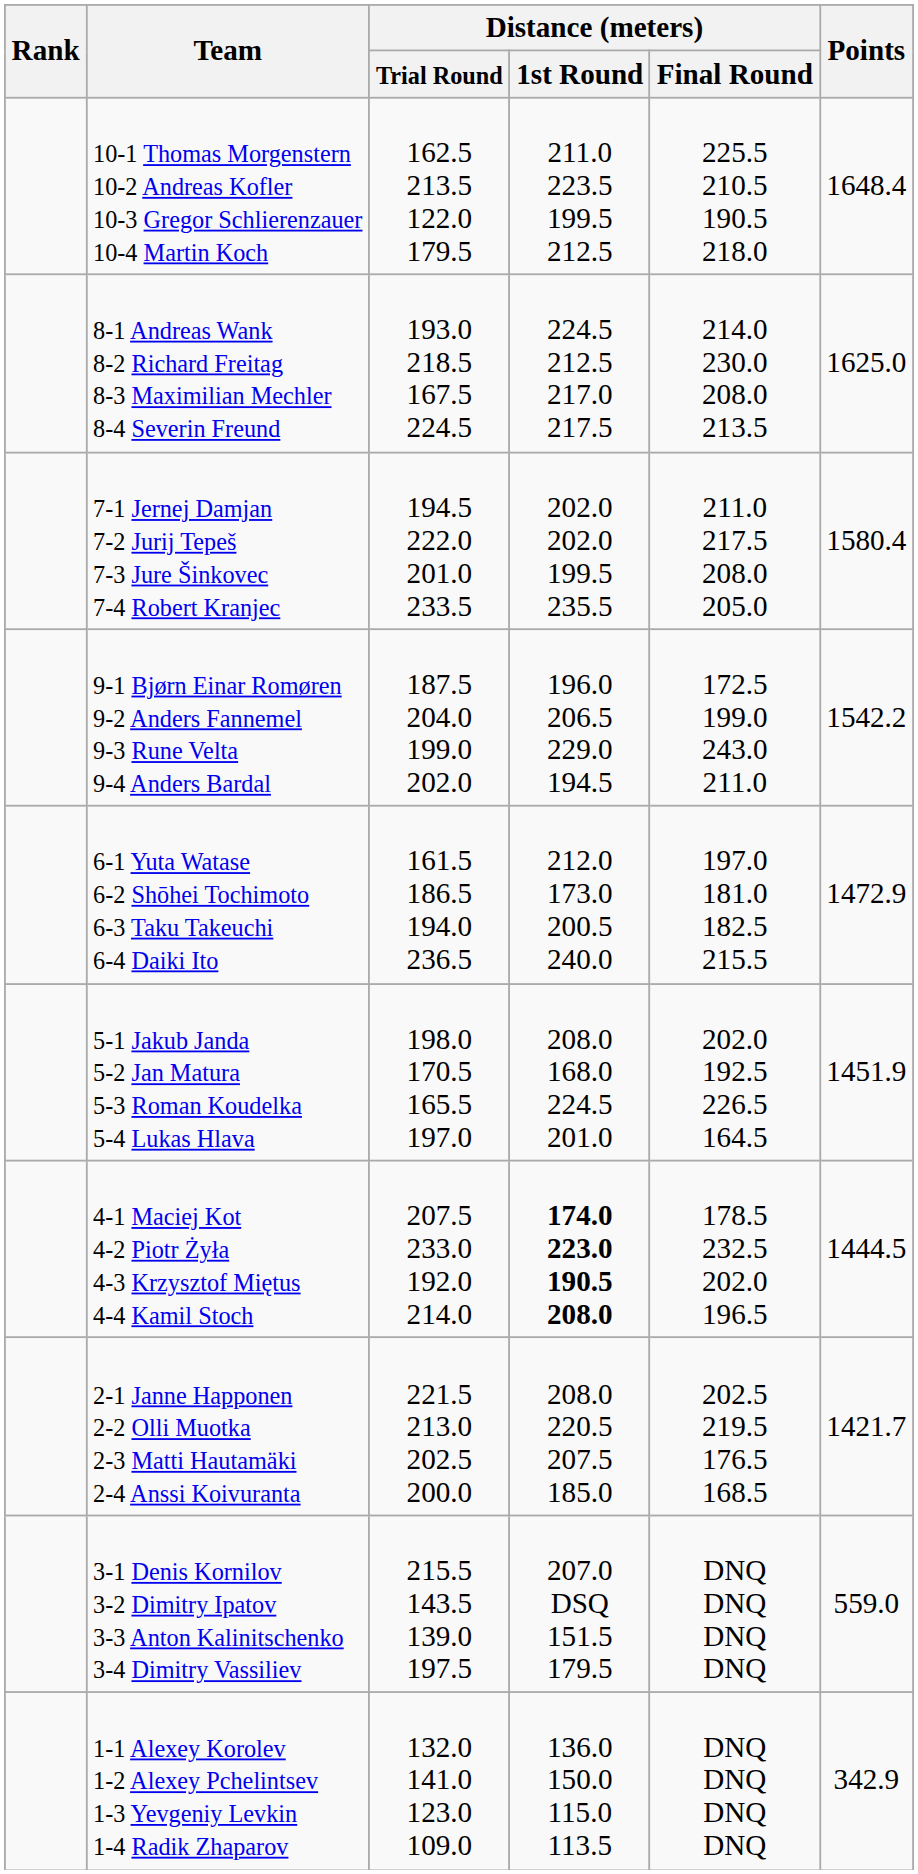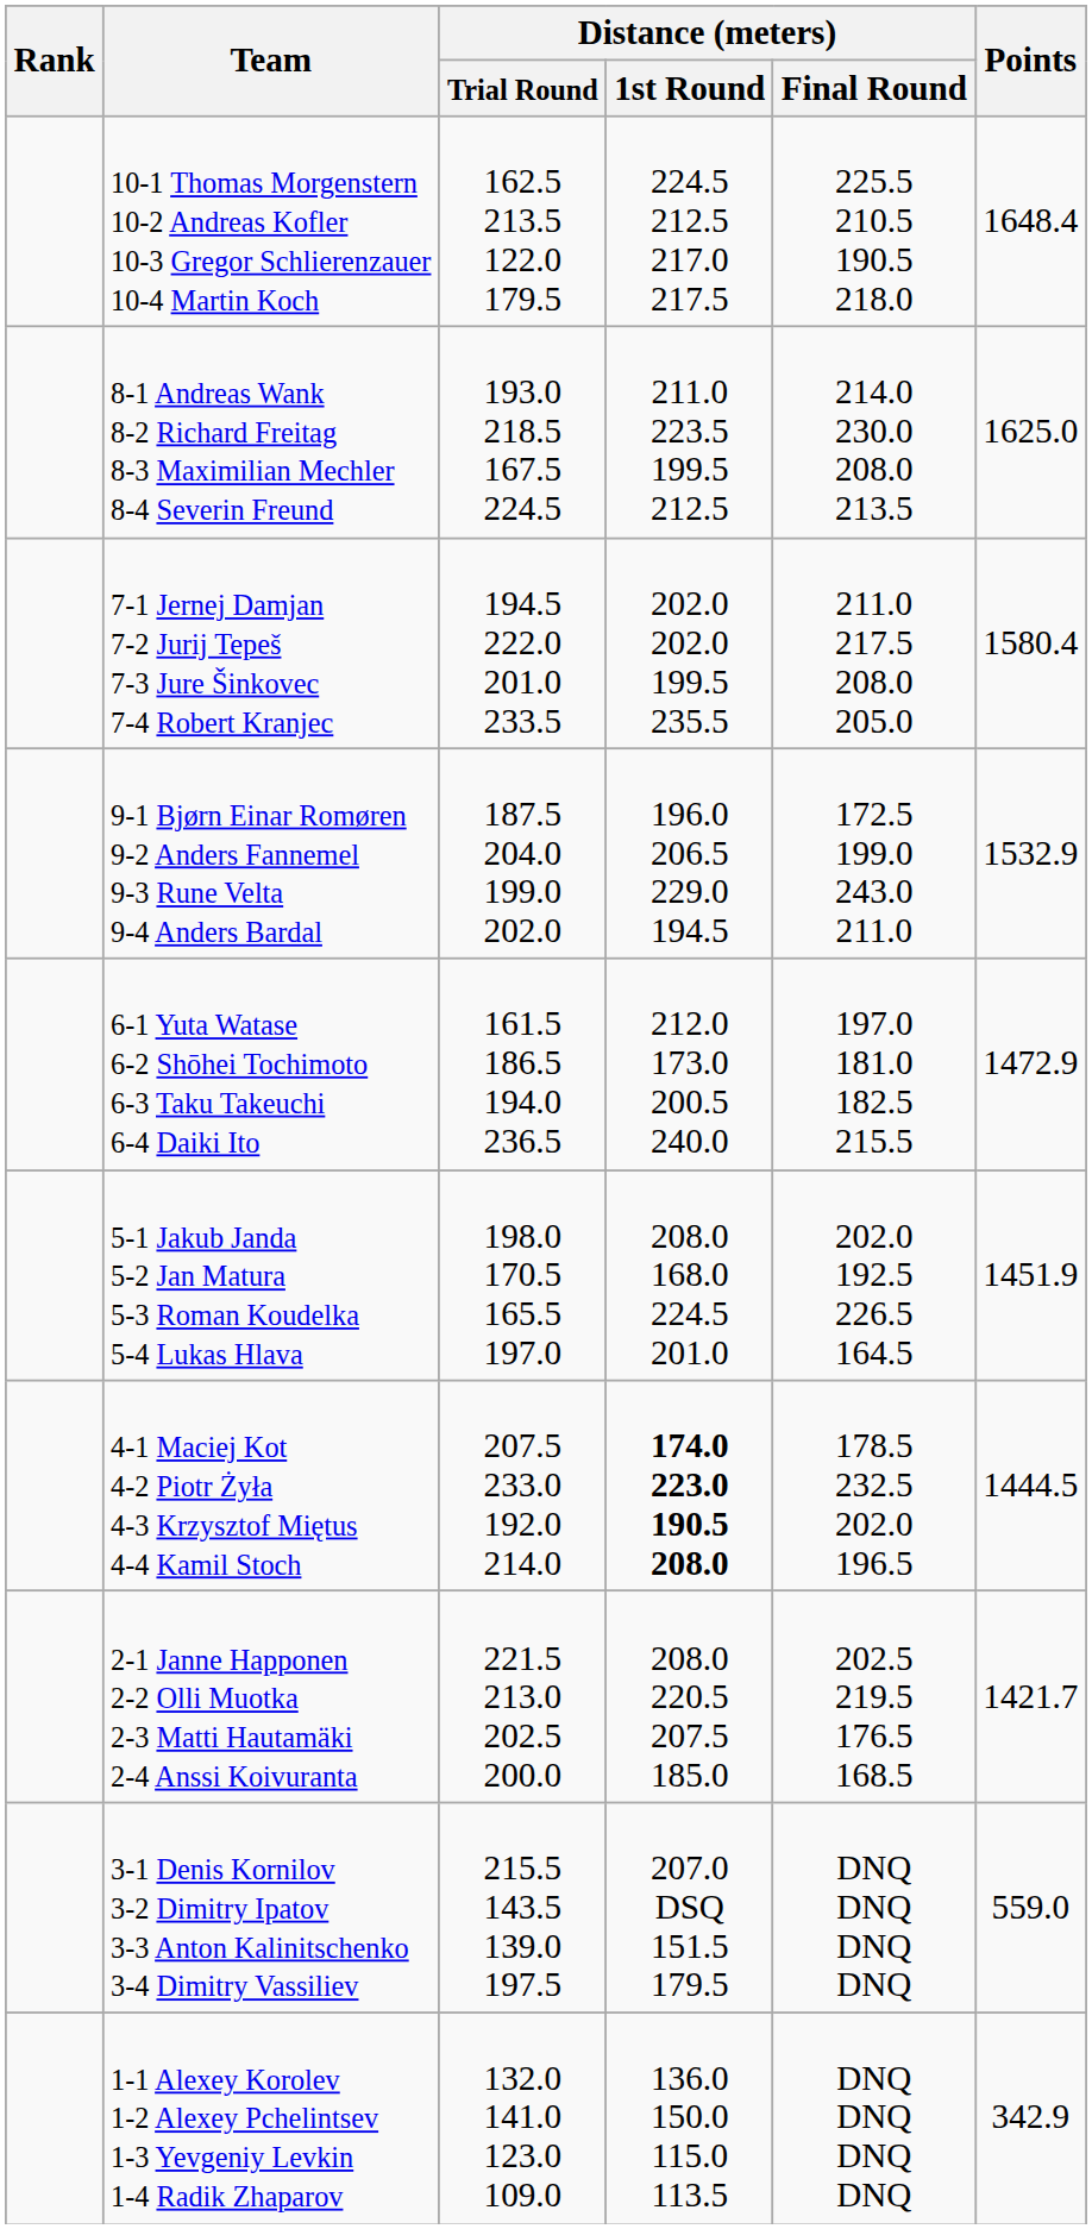row 3 | Distance (meters) / 1st Round: 211.0 223.5 199.5 212.5 -> 224.5 212.5 217.0 217.5
row 4 | Distance (meters) / 1st Round: 224.5 212.5 217.0 217.5 -> 211.0 223.5 199.5 212.5
row 6 | Points: 1542.2 -> 1532.9
